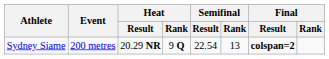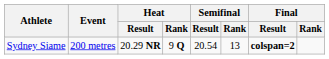Sydney Siame | Semifinal / Result: 22.54 -> 20.54
